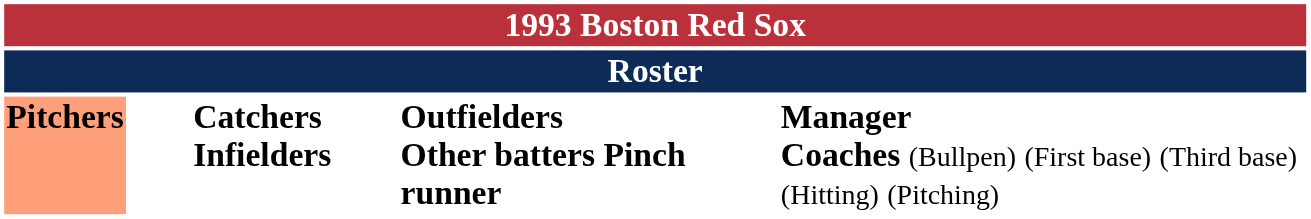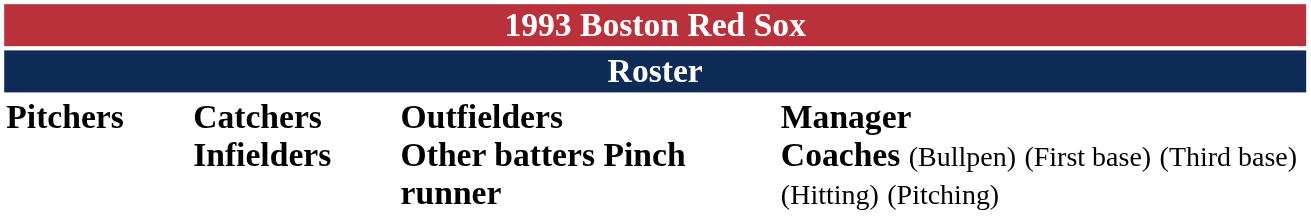Pitchers | column 1: lightsalmon background -> no background
